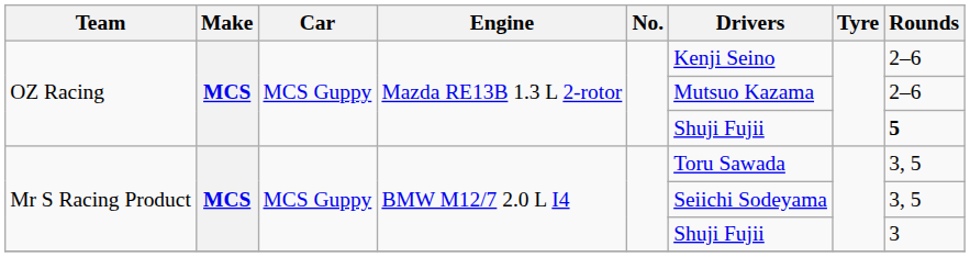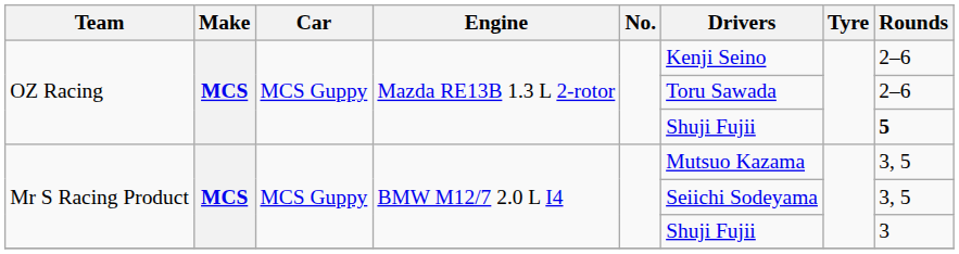row 3 | Drivers: Mutsuo Kazama -> Toru Sawada
row 5 | Drivers: Toru Sawada -> Mutsuo Kazama
